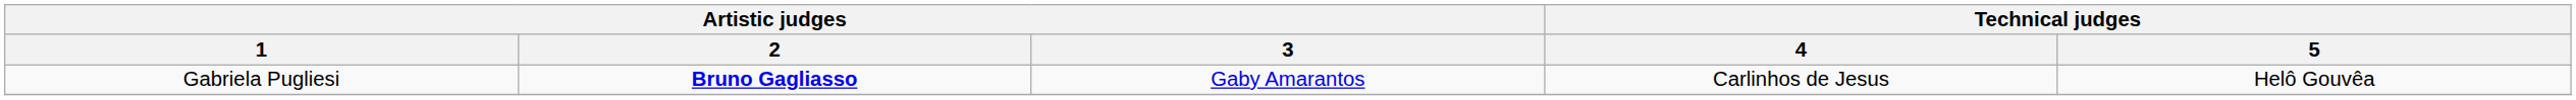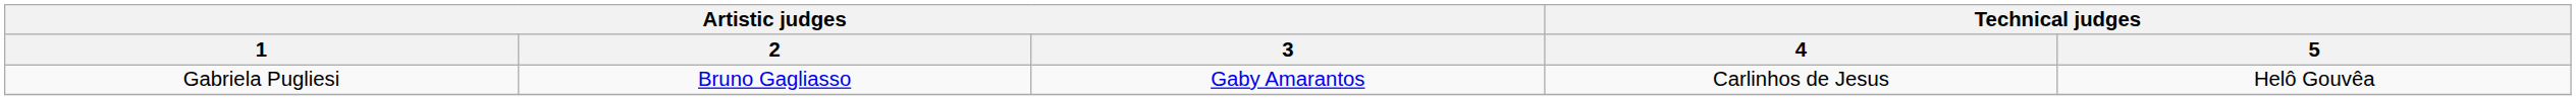Gabriela Pugliesi | Artistic judges / 2: bold -> normal
